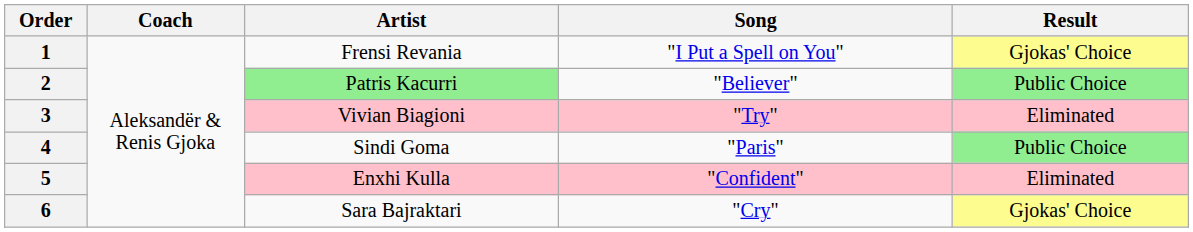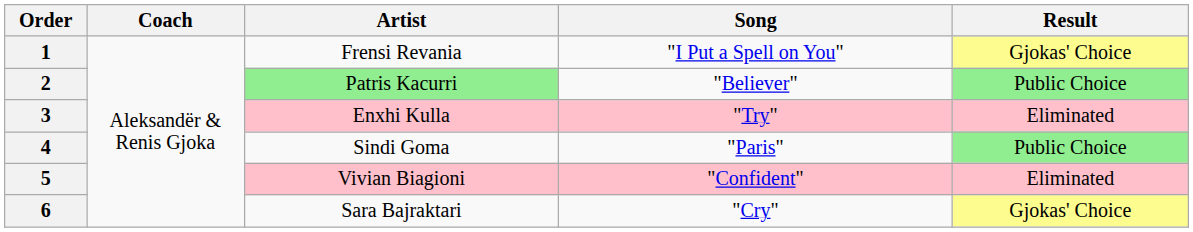3 | Artist: Vivian Biagioni -> Enxhi Kulla
5 | Artist: Enxhi Kulla -> Vivian Biagioni
